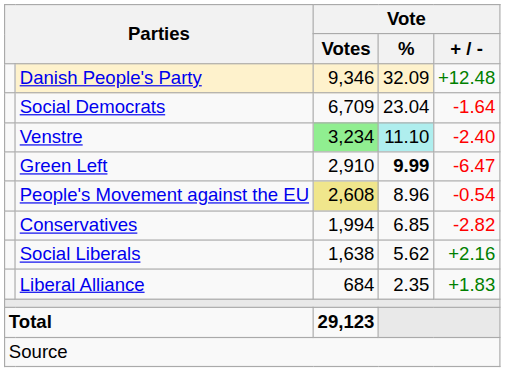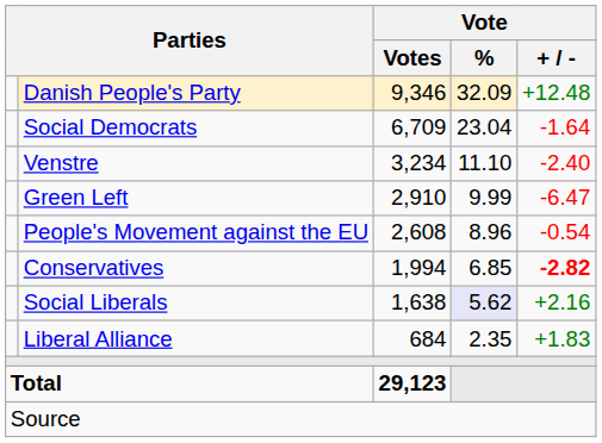Venstre | Vote / Votes: lightgreen background -> no background
Venstre | Vote / %: paleturquoise background -> no background
Green Left | Vote / %: bold -> normal
People's Movement against the EU | Vote / Votes: khaki background -> no background
Conservatives | Vote / + / -: normal -> bold
Social Liberals | Vote / %: no background -> lavender background
